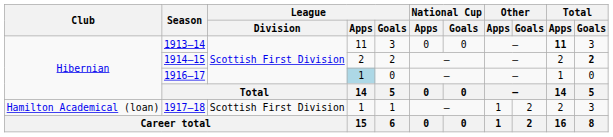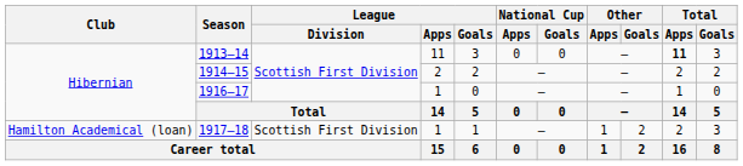1914–15 | Total / Goals: bold -> normal
1916–17 | League / Apps: lightblue background -> no background
